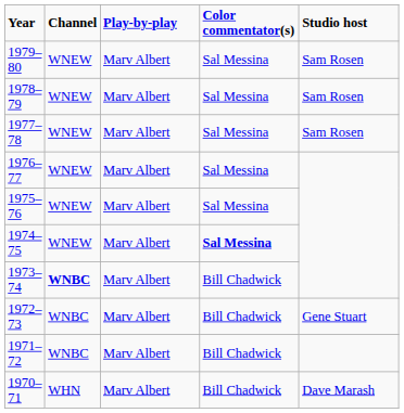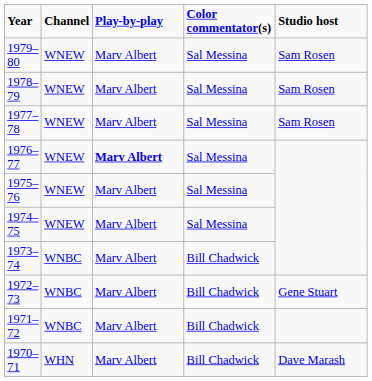1976–77 | Play-by-play: normal -> bold
1974–75 | Color commentator(s): bold -> normal
1973–74 | Channel: bold -> normal
